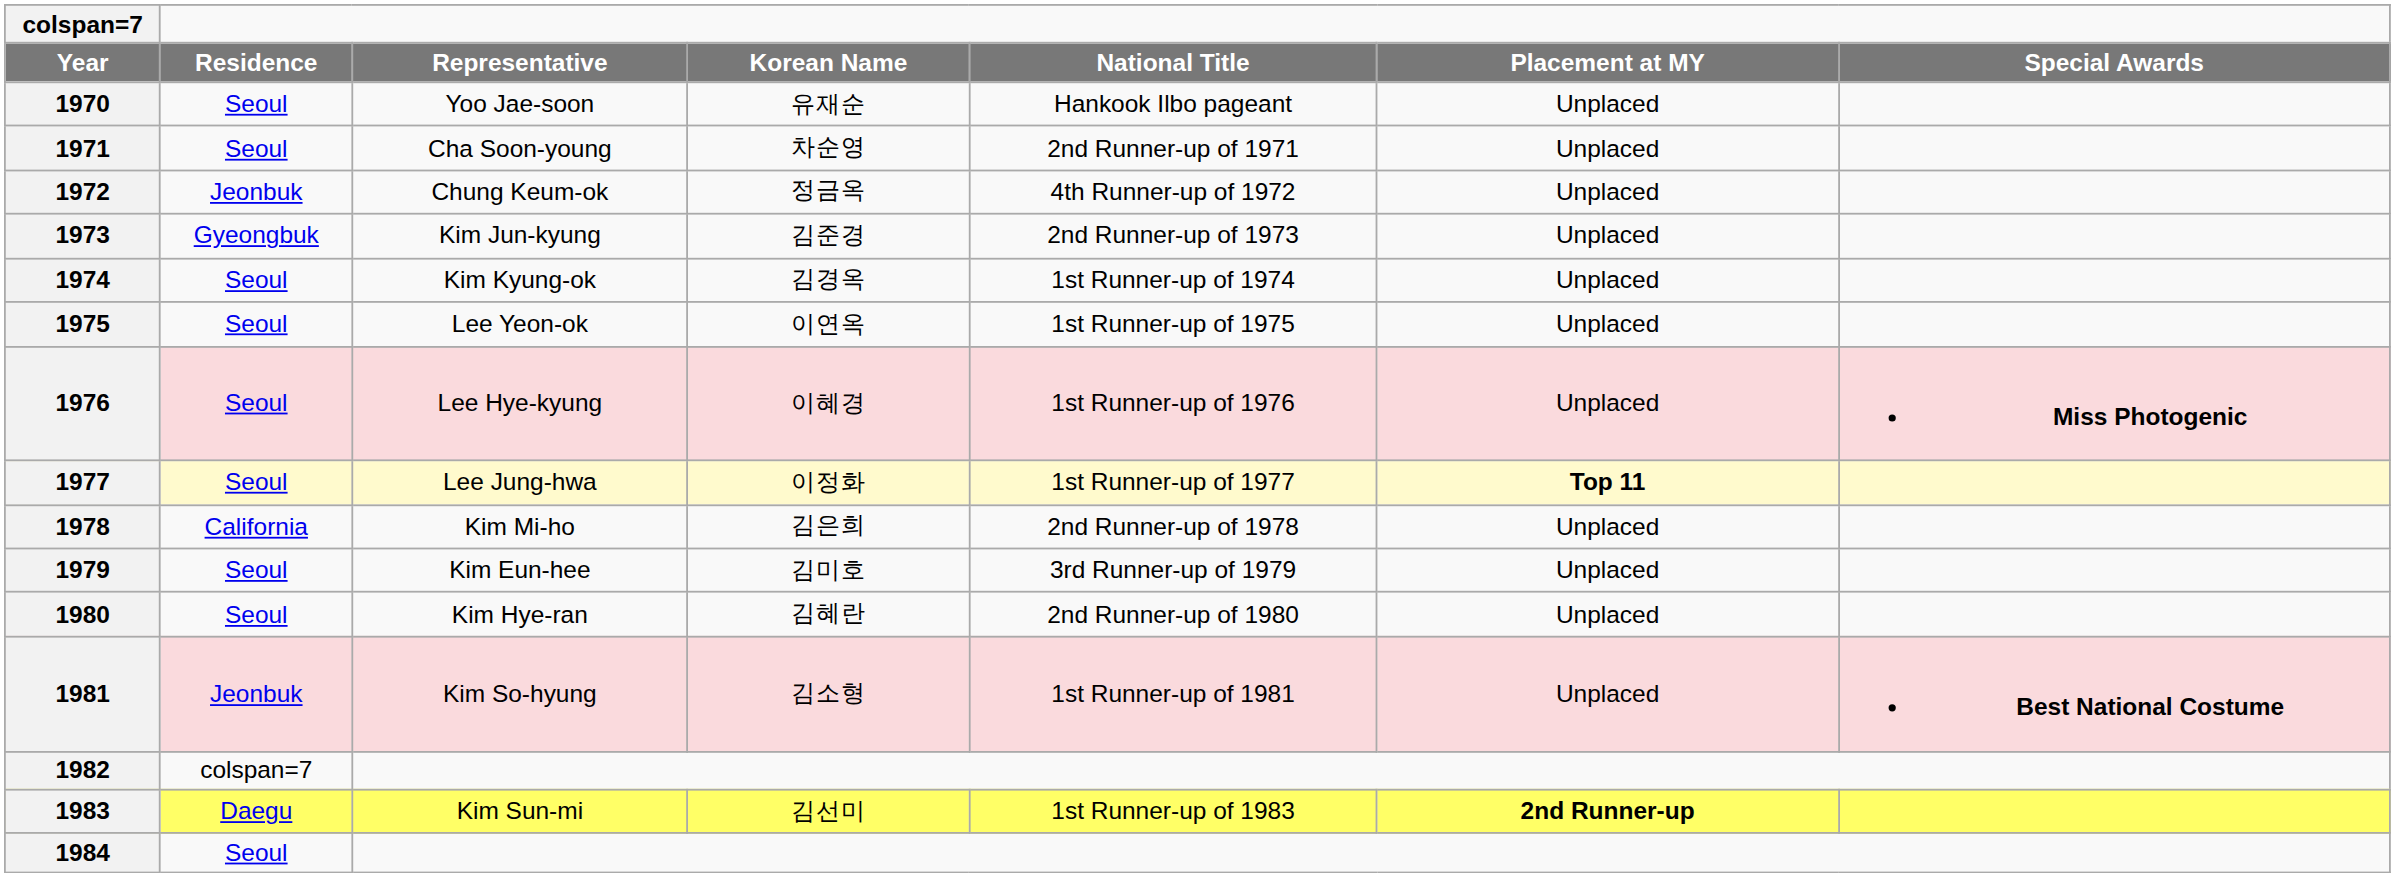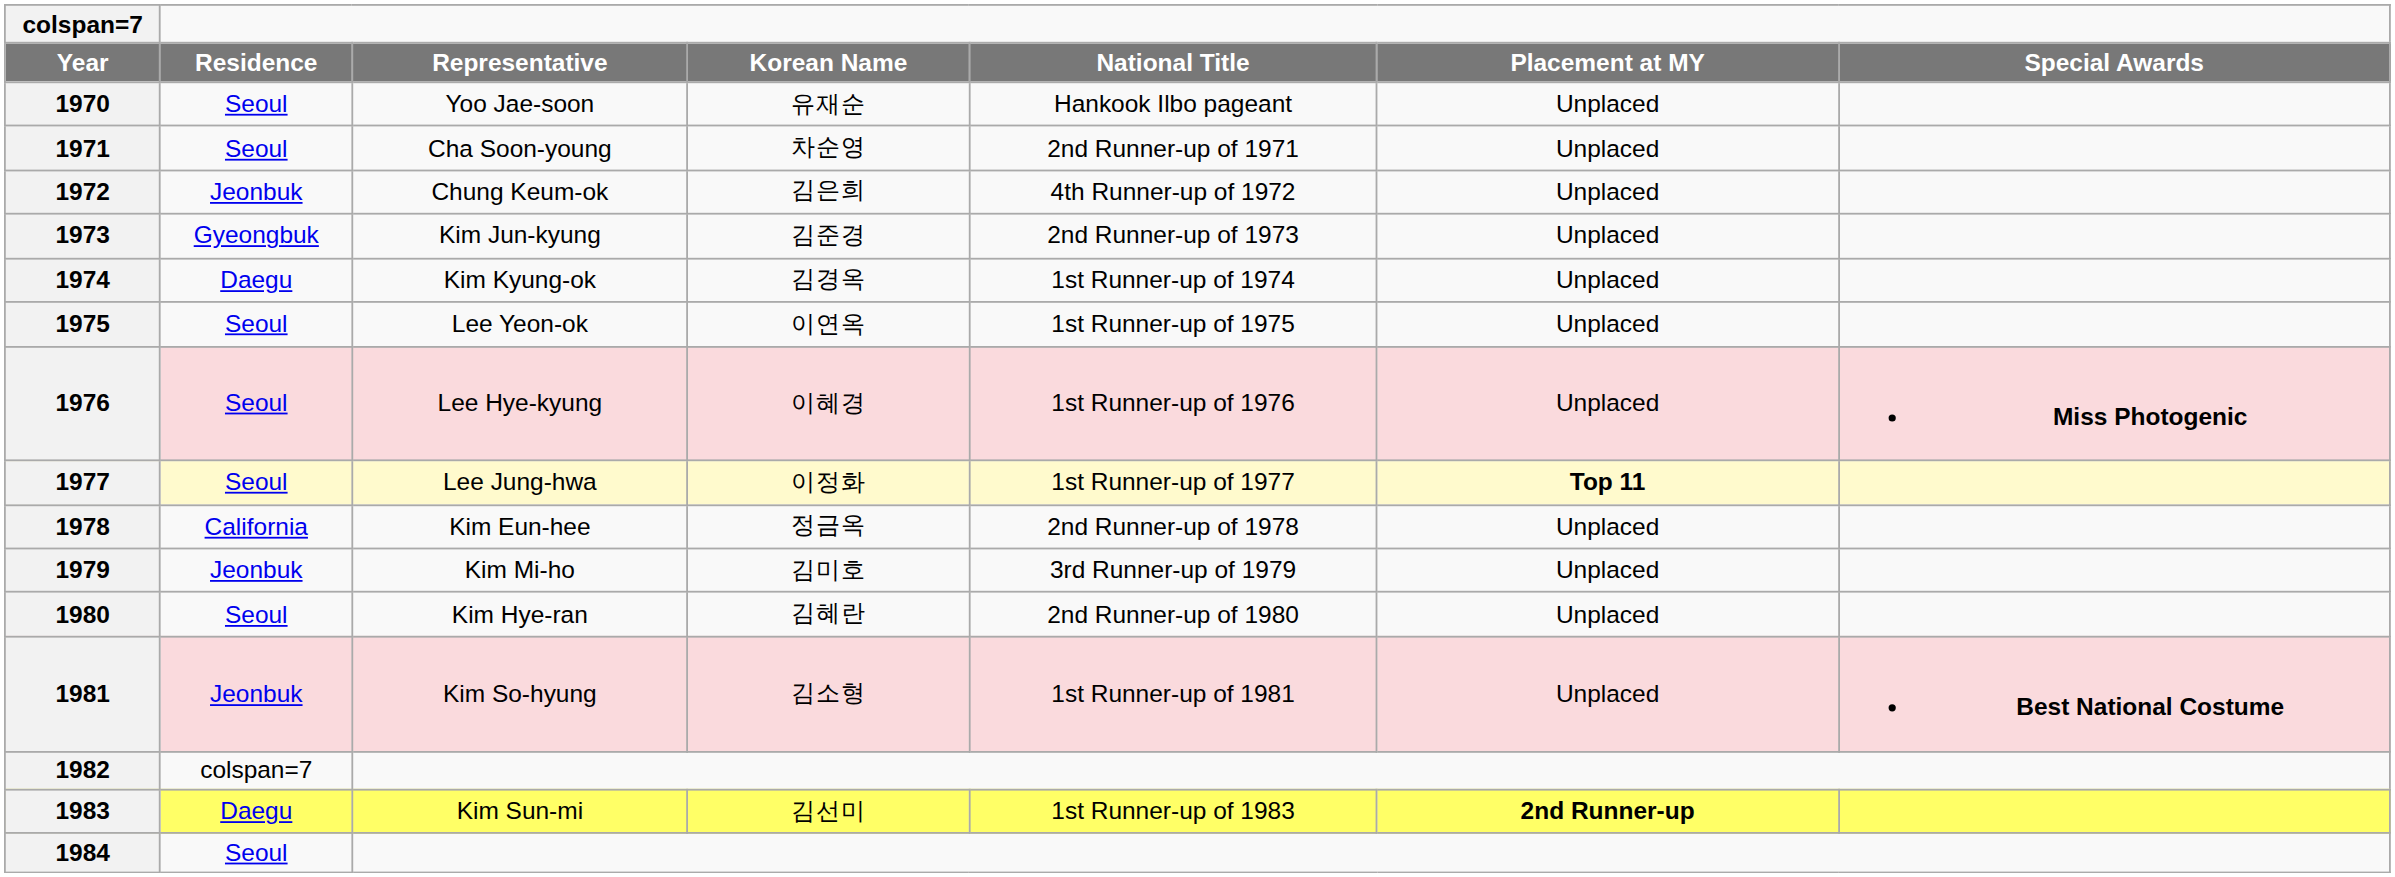1972 | Korean Name: 정금옥 -> 김은희
1974 | Residence: Seoul -> Daegu
1978 | Representative: Kim Mi-ho -> Kim Eun-hee
1978 | Korean Name: 김은희 -> 정금옥
1979 | Residence: Seoul -> Jeonbuk
1979 | Representative: Kim Eun-hee -> Kim Mi-ho
